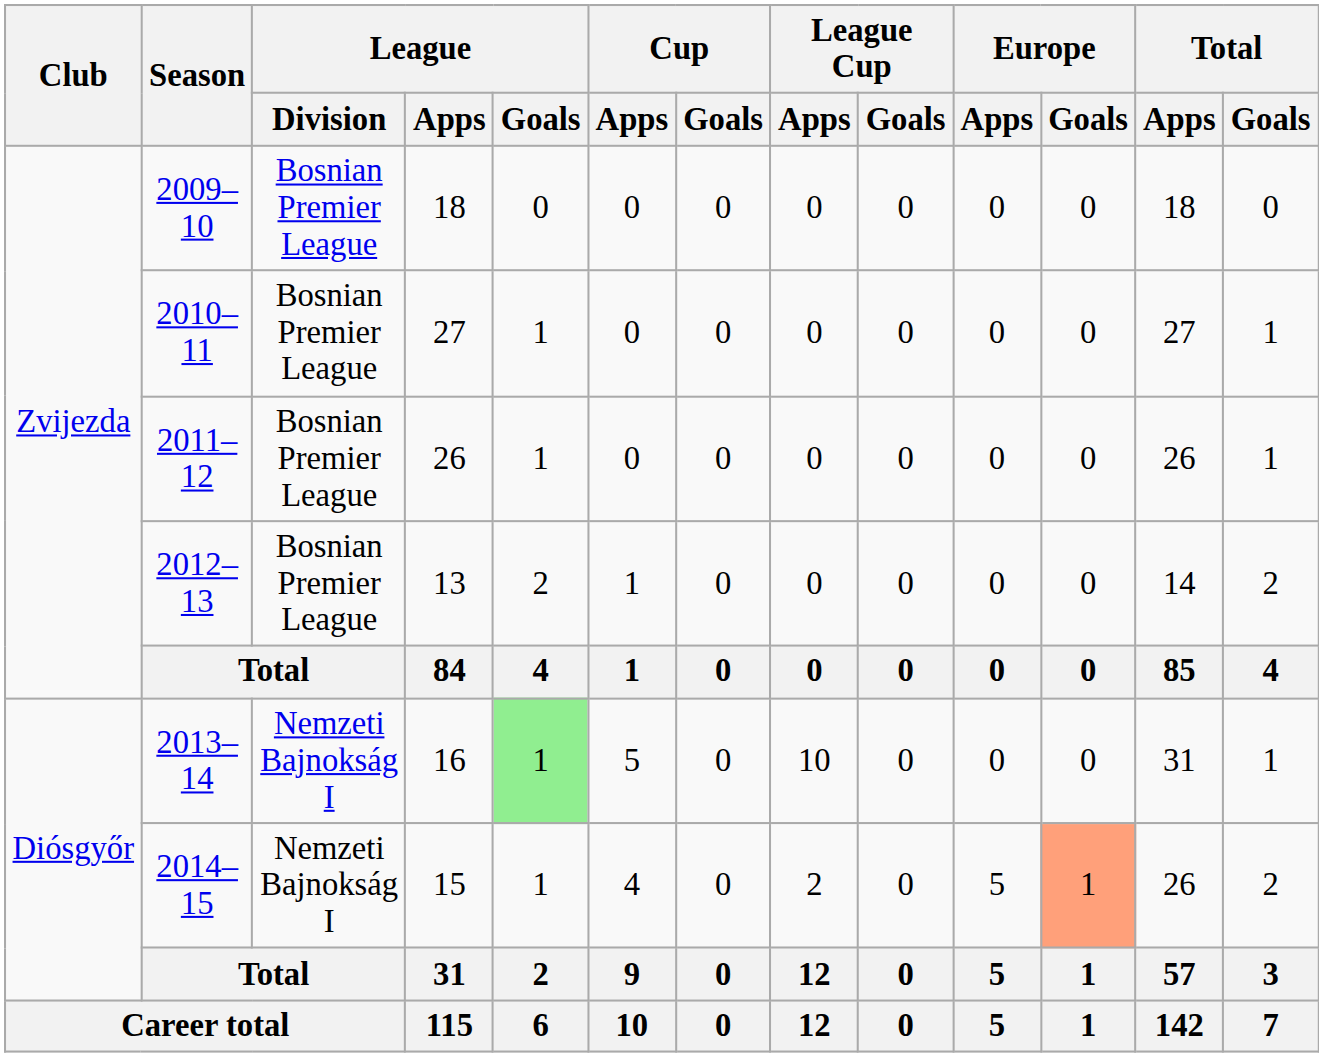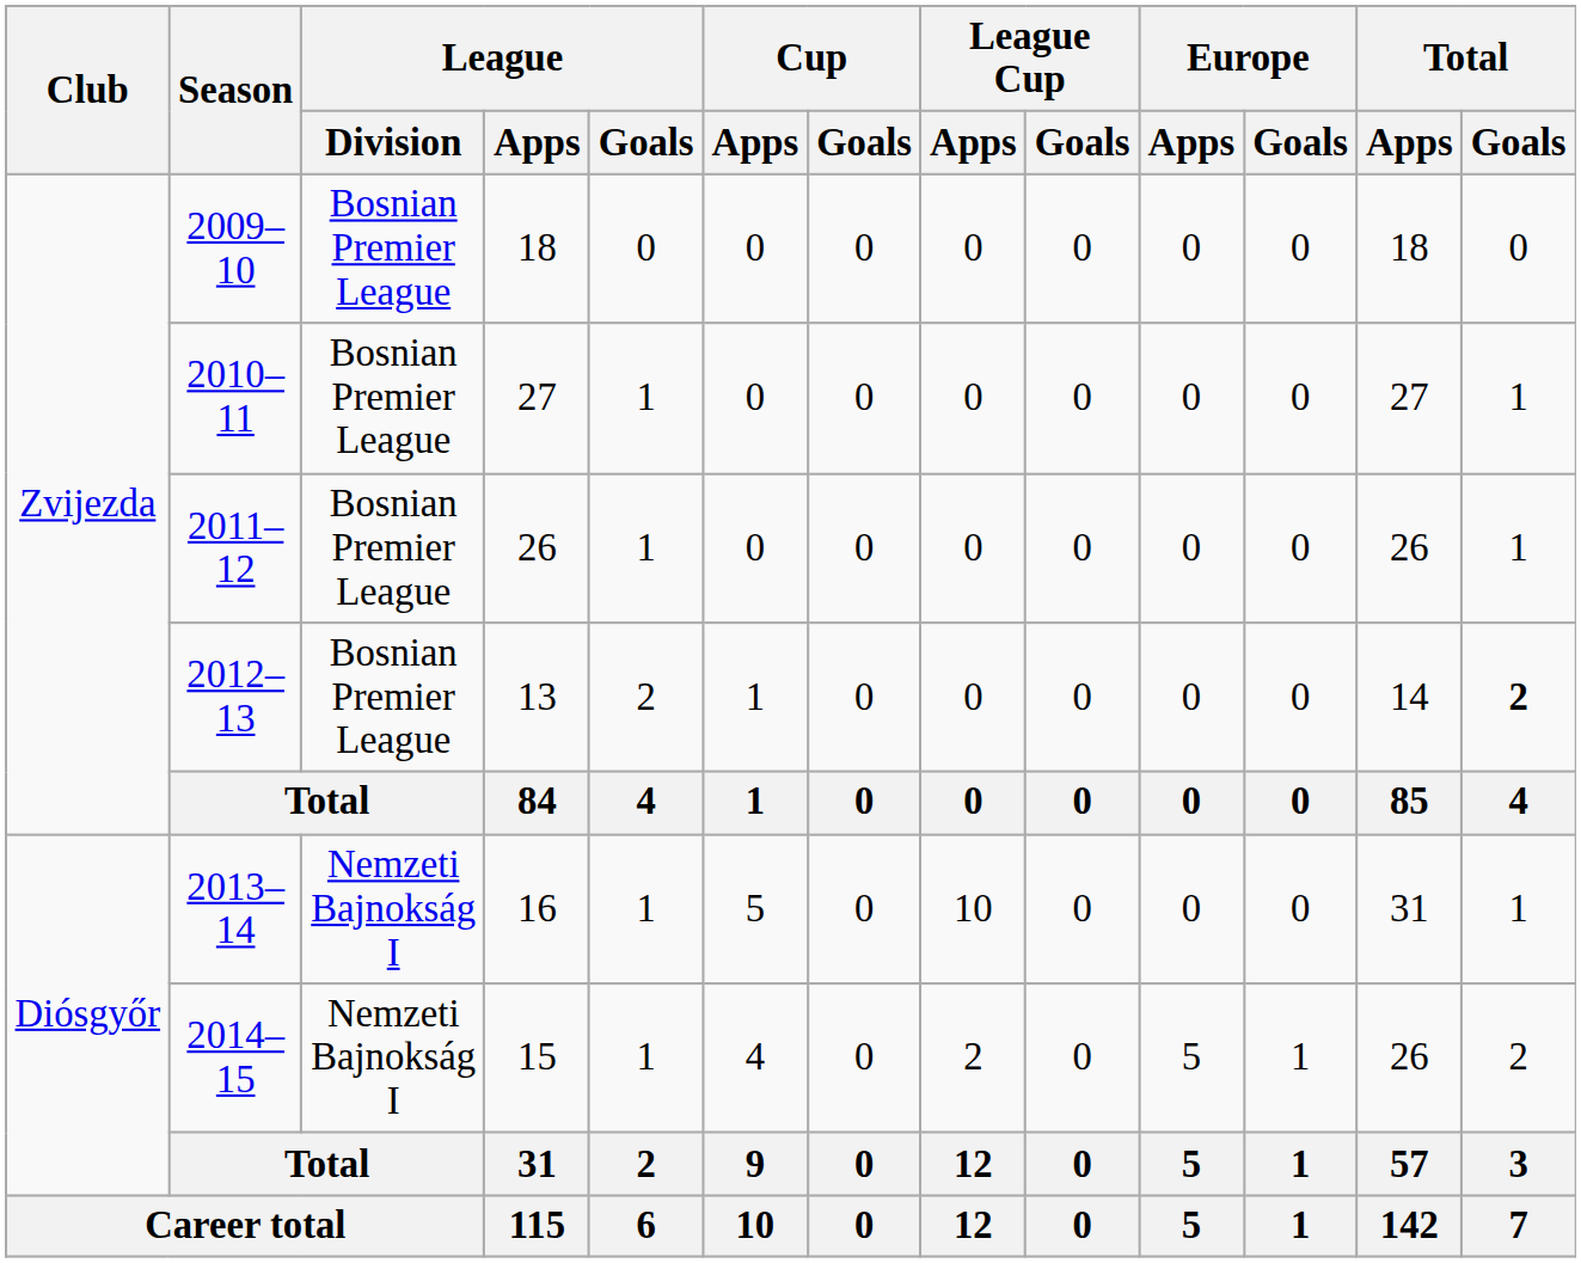2012–13 | Total / Goals: normal -> bold
2013–14 | League / Goals: lightgreen background -> no background
2014–15 | Europe / Goals: lightsalmon background -> no background
